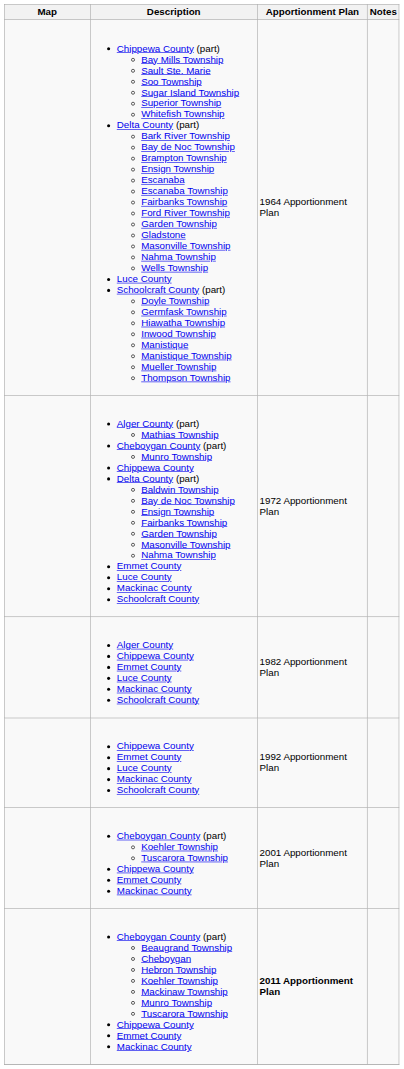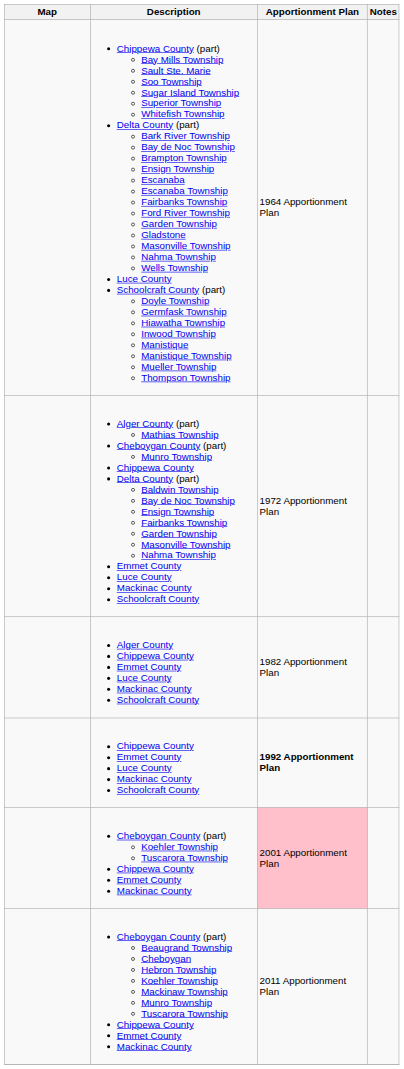row 5 | Apportionment Plan: normal -> bold
row 6 | Apportionment Plan: no background -> pink background
row 7 | Apportionment Plan: bold -> normal
